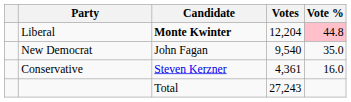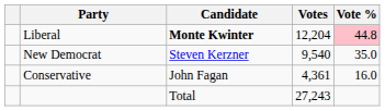New Democrat | Candidate: John Fagan -> Steven Kerzner
Conservative | Candidate: Steven Kerzner -> John Fagan
